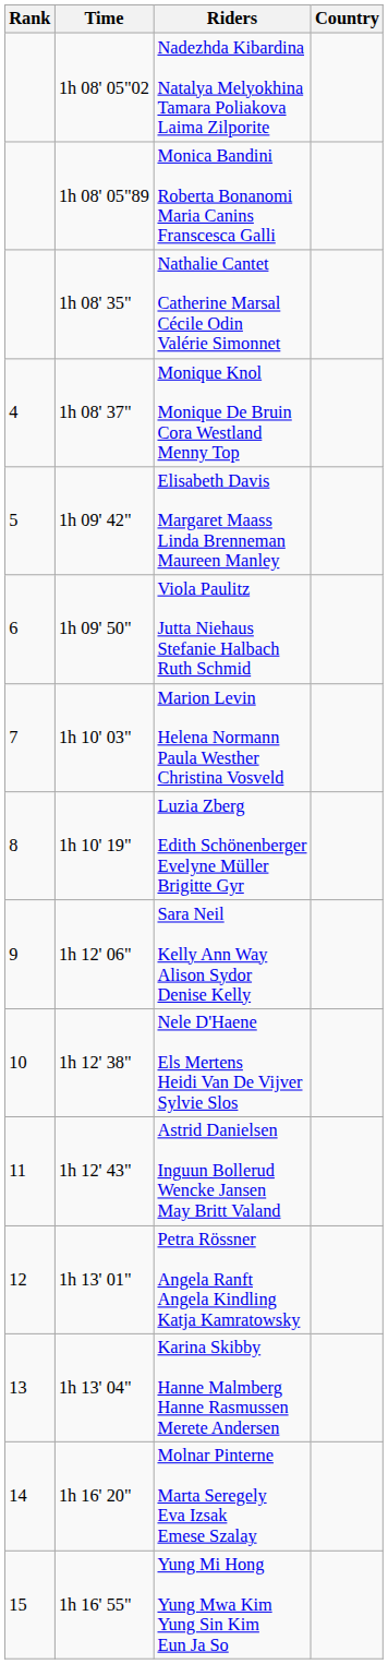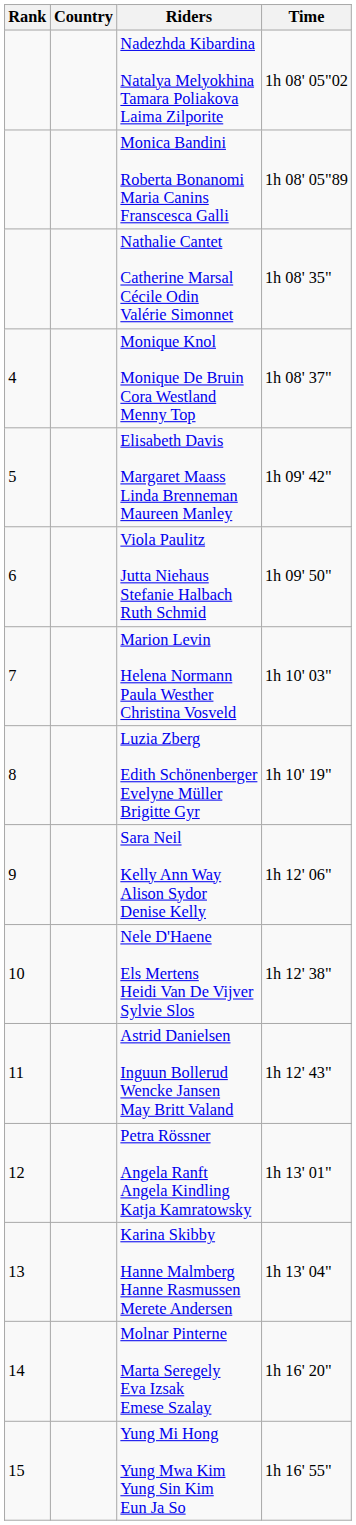columns swapped: Country <-> Time
